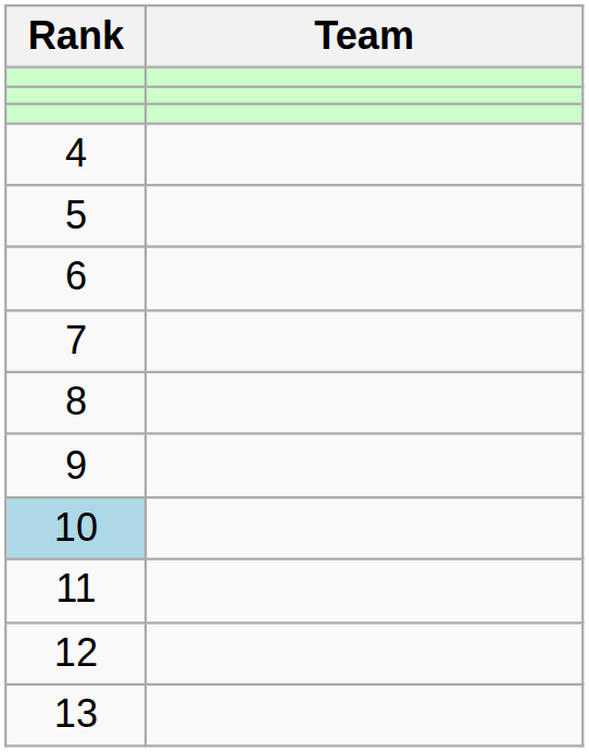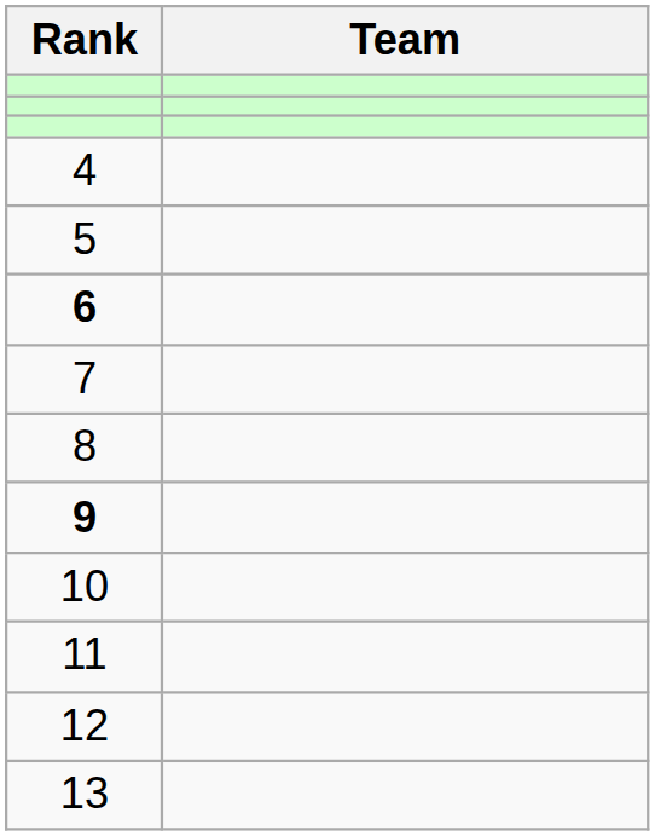row 7 | Rank: normal -> bold
row 10 | Rank: normal -> bold
row 11 | Rank: lightblue background -> no background
